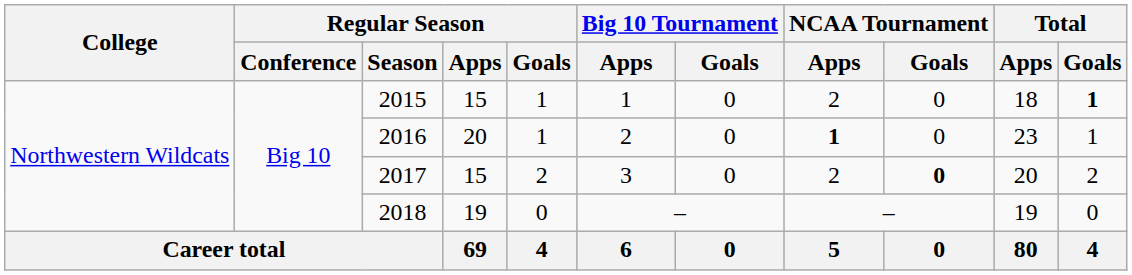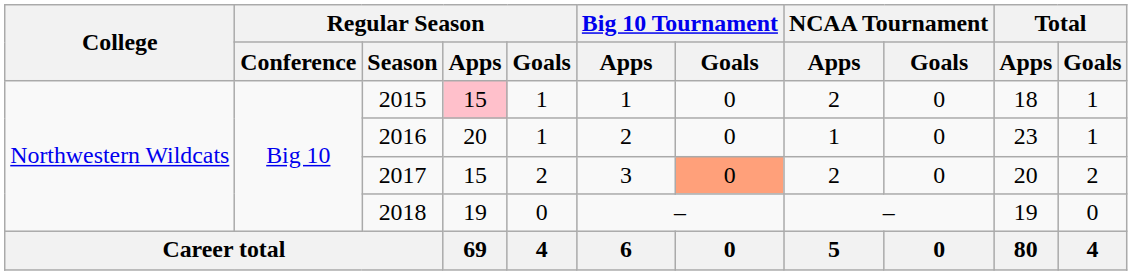2015 | Regular Season / Apps: no background -> pink background
2015 | Total / Goals: bold -> normal
2016 | NCAA Tournament / Apps: bold -> normal
2017 | Big 10 Tournament / Goals: no background -> lightsalmon background
2017 | NCAA Tournament / Goals: bold -> normal
